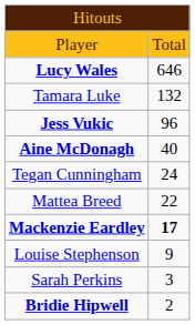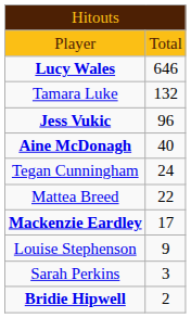Mackenzie Eardley | column 2: bold -> normal
